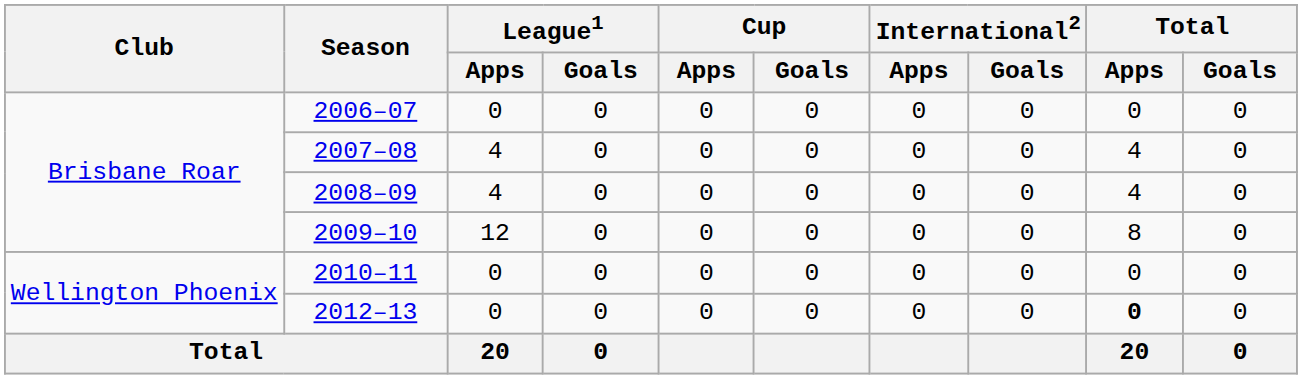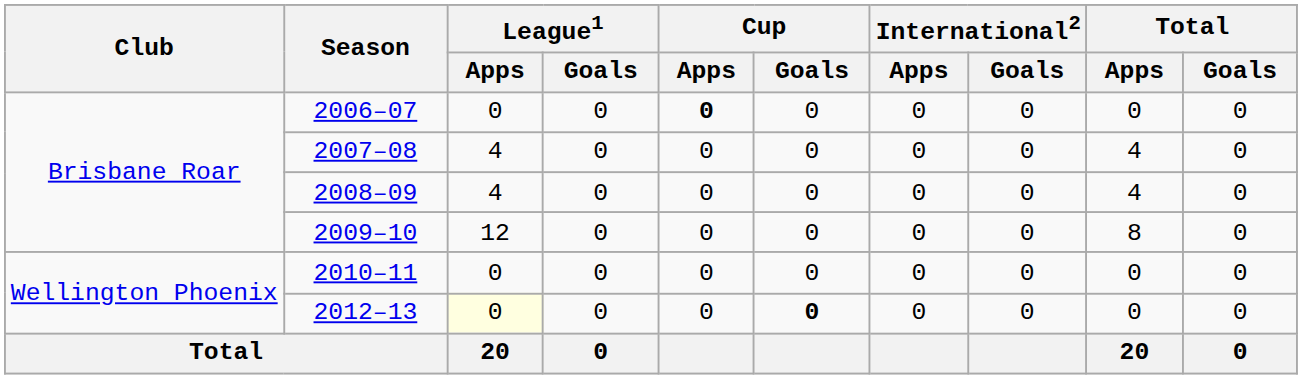2006–07 | Cup / Apps: normal -> bold
2012–13 | League1 / Apps: no background -> lightyellow background
2012–13 | Cup / Goals: normal -> bold
2012–13 | Total / Apps: bold -> normal
